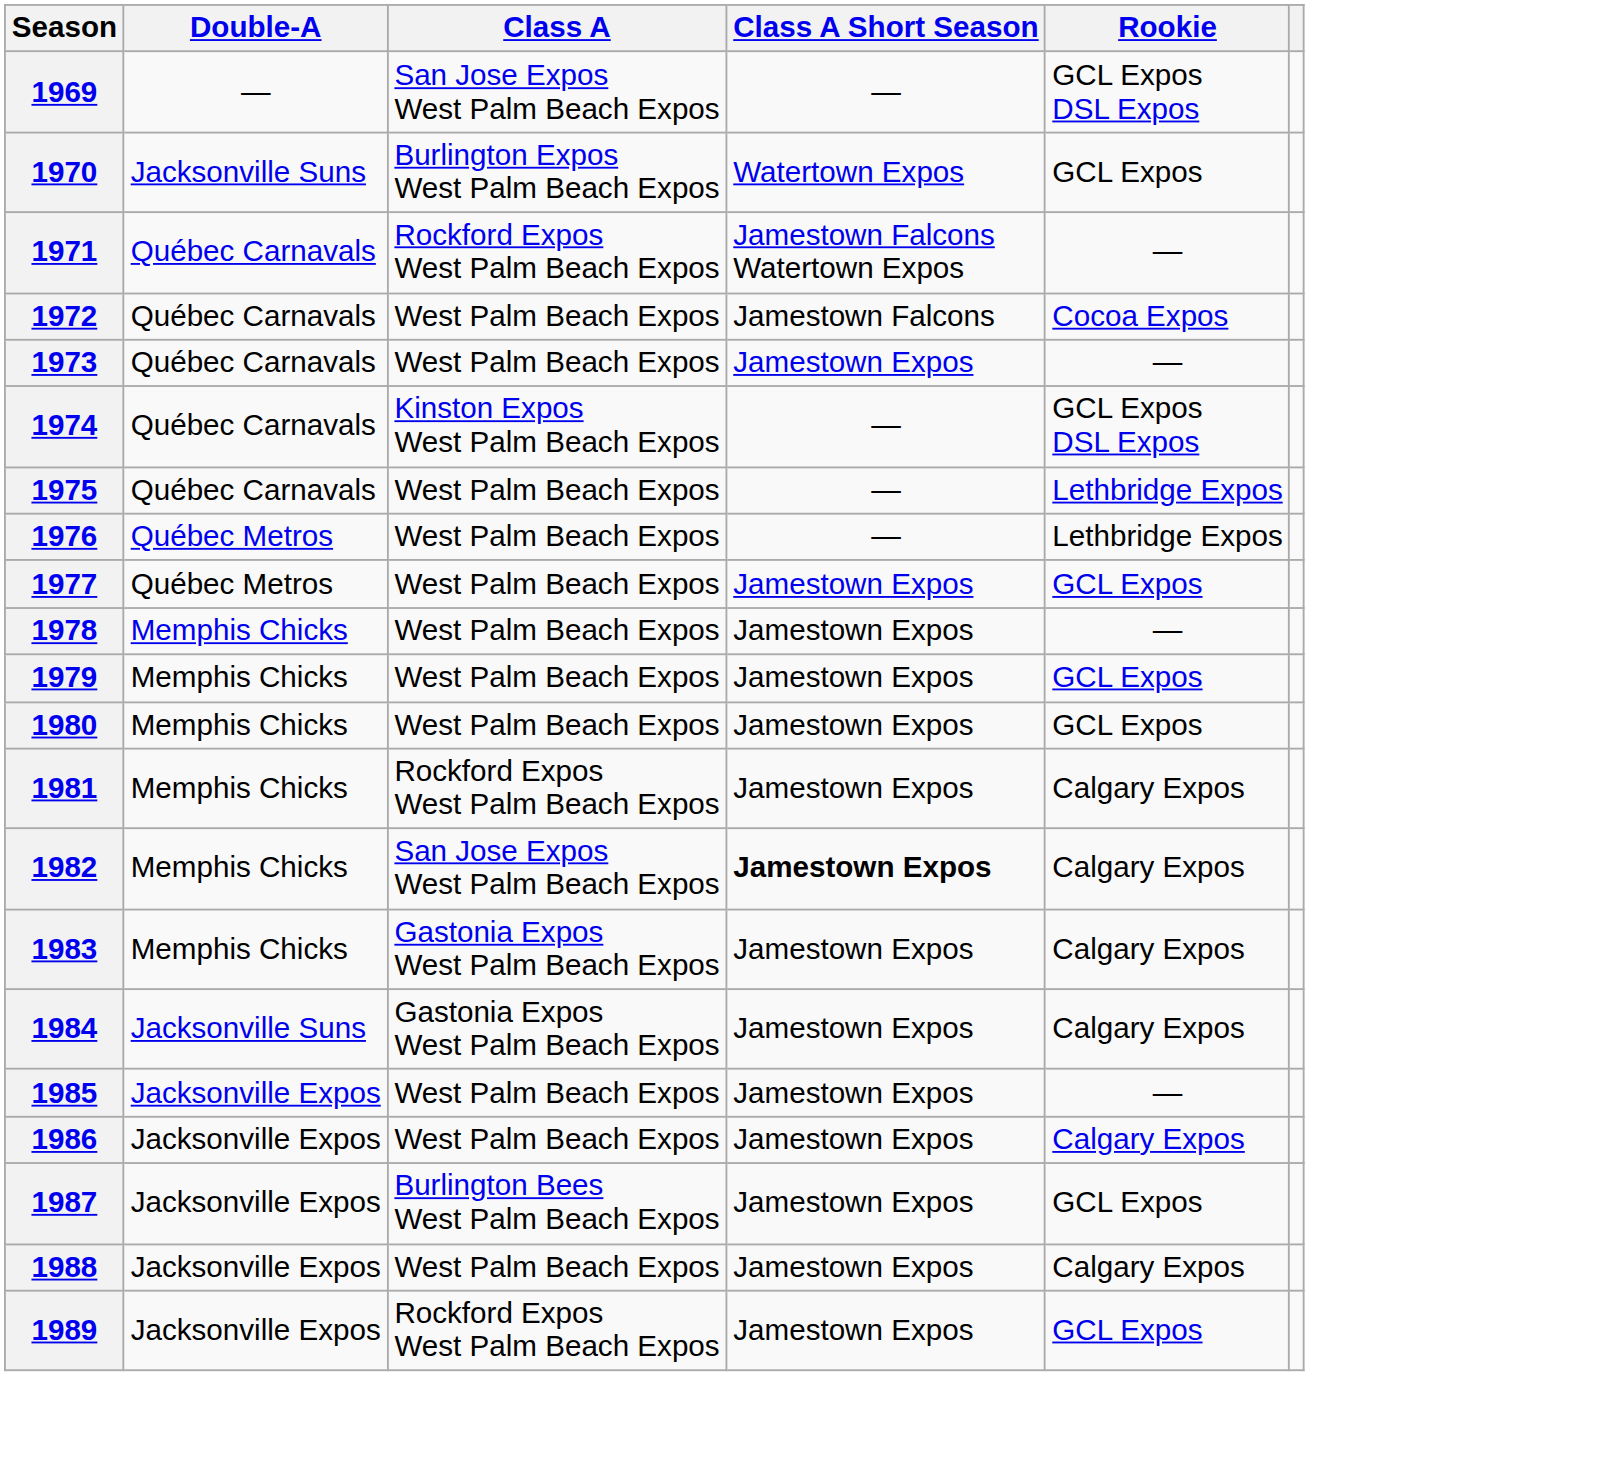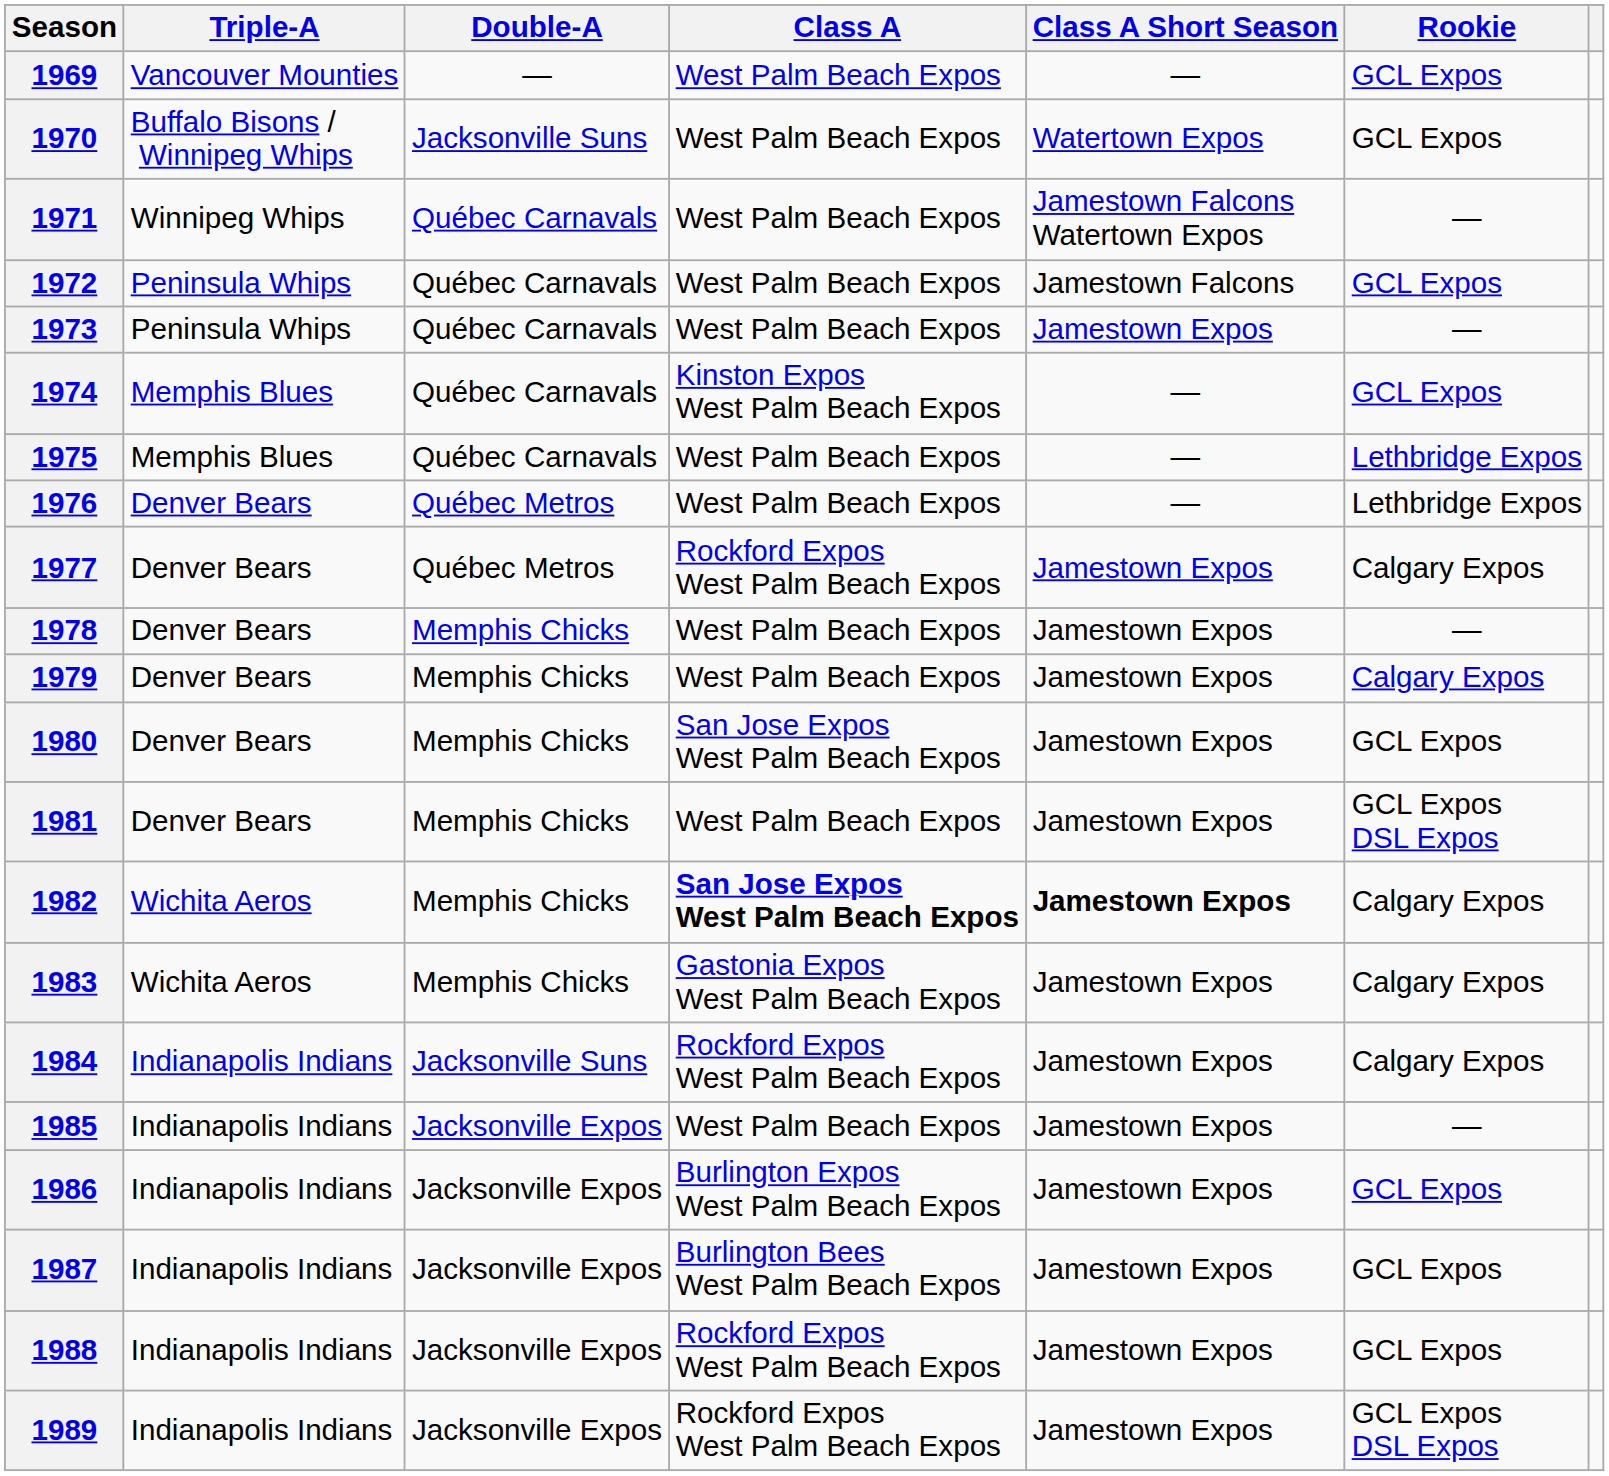+ column: Triple-A | Vancouver Mounties | Buffalo Bisons / Winnipeg Whips | Winnipeg Whips | Peninsula Whips | Peninsula Whips | Memphis Blues | Memphis Blues | Denver Bears | Denver Bears | Denver Bears | Denver Bears | Denver Bears | Denver Bears | Wichita Aeros | Wichita Aeros | Indianapolis Indians | Indianapolis Indians | Indianapolis Indians | Indianapolis Indians | Indianapolis Indians | Indianapolis Indians
1969 | Class A: San Jose Expos West Palm Beach Expos -> West Palm Beach Expos
1969 | Rookie: GCL Expos DSL Expos -> GCL Expos
1970 | Class A: Burlington Expos West Palm Beach Expos -> West Palm Beach Expos
1971 | Class A: Rockford Expos West Palm Beach Expos -> West Palm Beach Expos
1972 | Rookie: Cocoa Expos -> GCL Expos
1974 | Rookie: GCL Expos DSL Expos -> GCL Expos
1977 | Class A: West Palm Beach Expos -> Rockford Expos West Palm Beach Expos
1977 | Rookie: GCL Expos -> Calgary Expos
1979 | Rookie: GCL Expos -> Calgary Expos
1980 | Class A: West Palm Beach Expos -> San Jose Expos West Palm Beach Expos
1981 | Class A: Rockford Expos West Palm Beach Expos -> West Palm Beach Expos
1981 | Rookie: Calgary Expos -> GCL Expos DSL Expos
1982 | Class A: normal -> bold
1984 | Class A: Gastonia Expos West Palm Beach Expos -> Rockford Expos West Palm Beach Expos
1986 | Class A: West Palm Beach Expos -> Burlington Expos West Palm Beach Expos
1986 | Rookie: Calgary Expos -> GCL Expos
1988 | Class A: West Palm Beach Expos -> Rockford Expos West Palm Beach Expos
1988 | Rookie: Calgary Expos -> GCL Expos
1989 | Rookie: GCL Expos -> GCL Expos DSL Expos
